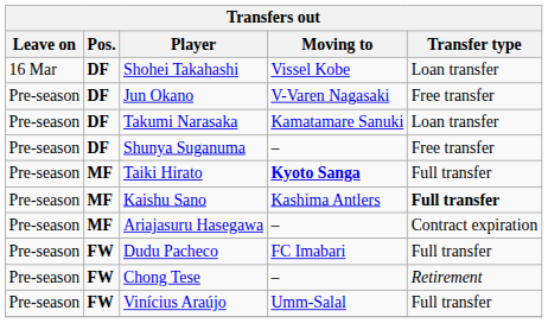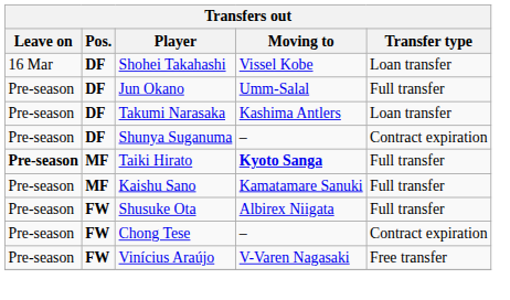Jun Okano | Moving to: V-Varen Nagasaki -> Umm-Salal
Jun Okano | Transfer type: Free transfer -> Full transfer
Takumi Narasaka | Moving to: Kamatamare Sanuki -> Kashima Antlers
Shunya Suganuma | Transfer type: Free transfer -> Contract expiration
Taiki Hirato | Leave on: normal -> bold
Kaishu Sano | Moving to: Kashima Antlers -> Kamatamare Sanuki
Kaishu Sano | Transfer type: bold -> normal
- row: Pre-season | MF | Ariajasuru Hasegawa | – | Contract expiration
+ row: Pre-season | FW | Shusuke Ota | Albirex Niigata | Full transfer
- row: Pre-season | FW | Dudu Pacheco | FC Imabari | Full transfer
Chong Tese | Transfer type: Retirement -> Contract expiration
Vinícius Araújo | Moving to: Umm-Salal -> V-Varen Nagasaki
Vinícius Araújo | Transfer type: Full transfer -> Free transfer
